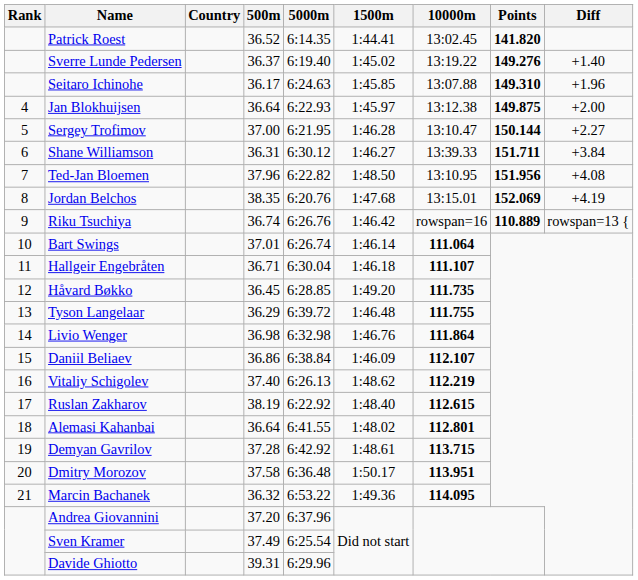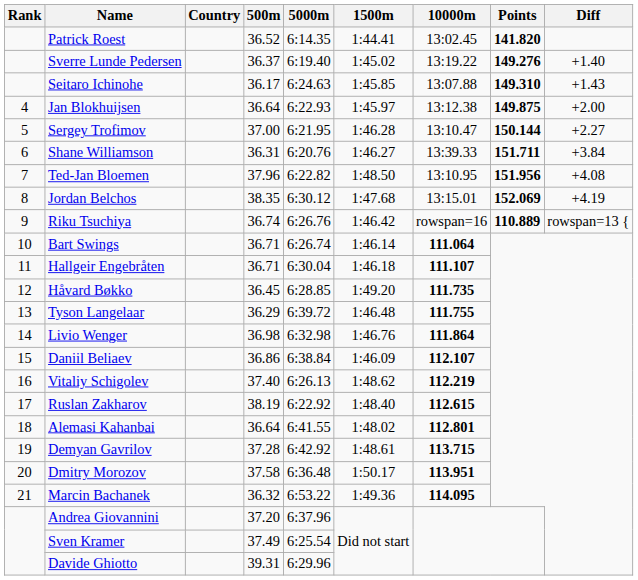Seitaro Ichinohe | Diff: +1.96 -> +1.43
Shane Williamson | 5000m: 6:30.12 -> 6:20.76
Jordan Belchos | 5000m: 6:20.76 -> 6:30.12
Bart Swings | 500m: 37.01 -> 36.71
